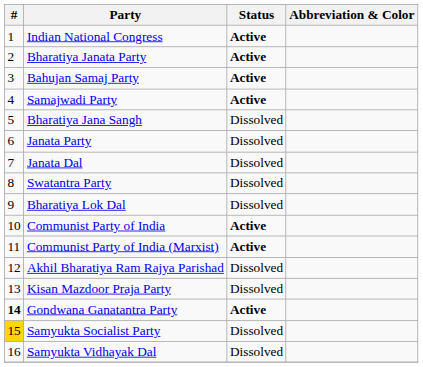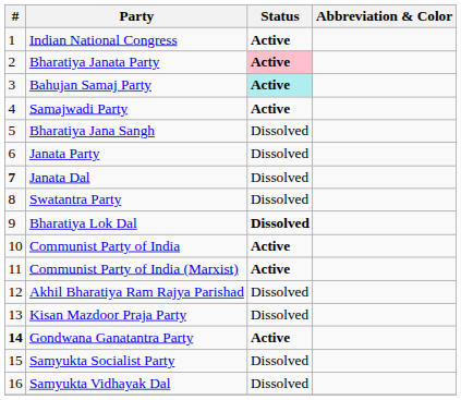Bharatiya Janata Party | Status: no background -> pink background
Bahujan Samaj Party | Status: no background -> paleturquoise background
Janata Dal | #: normal -> bold
Bharatiya Lok Dal | Status: normal -> bold
Samyukta Socialist Party | #: gold background -> no background
